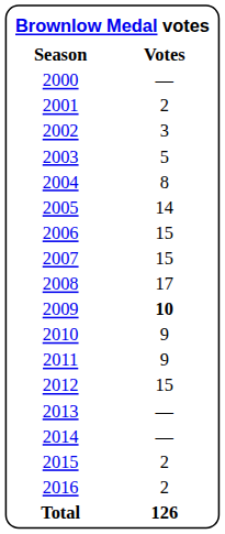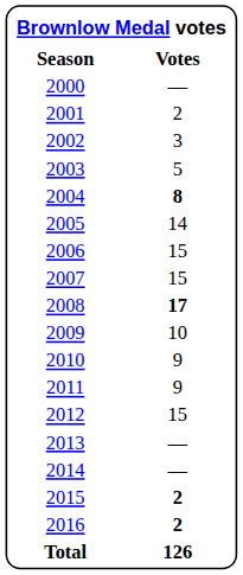2004 | Votes: normal -> bold
2008 | Votes: normal -> bold
2009 | Votes: bold -> normal
2015 | Votes: normal -> bold
2016 | Votes: normal -> bold
